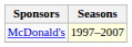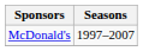McDonald's | Seasons: lightyellow background -> no background
